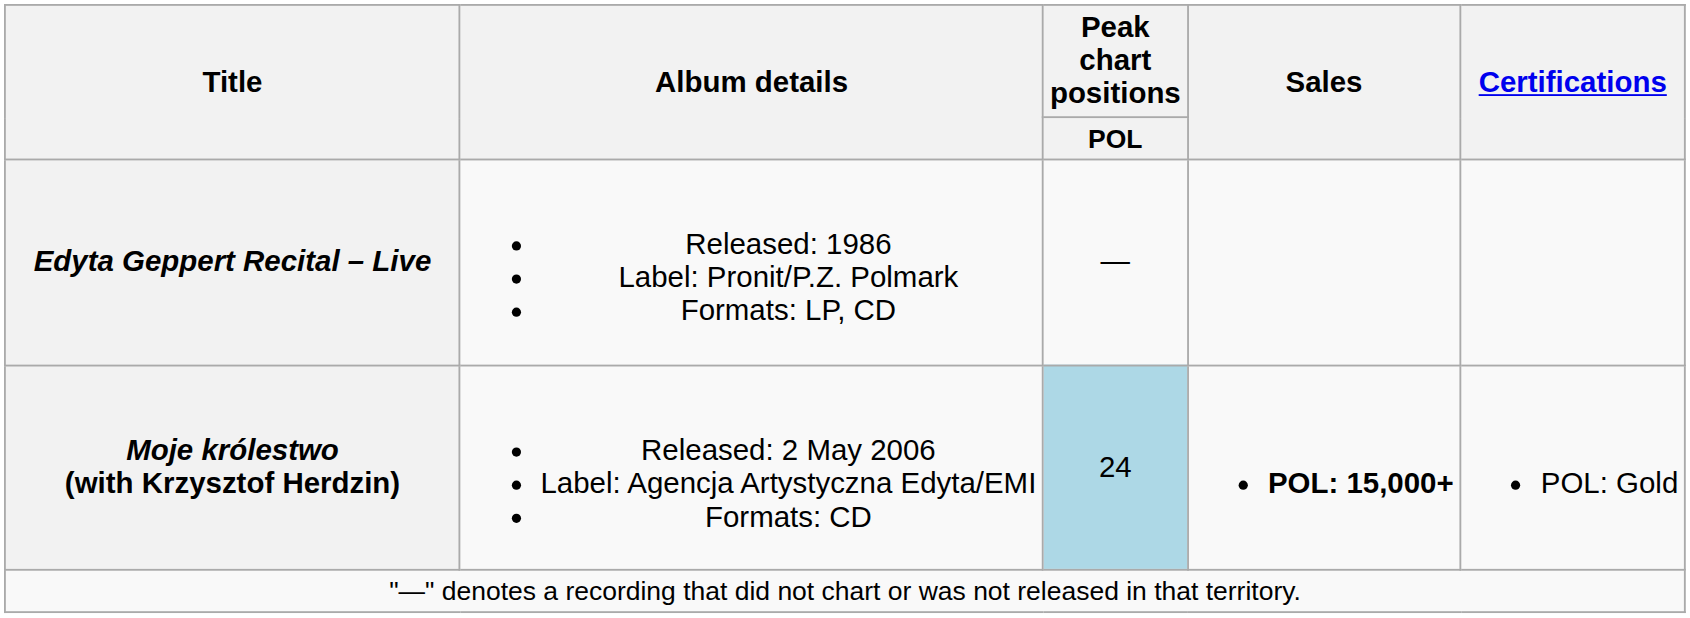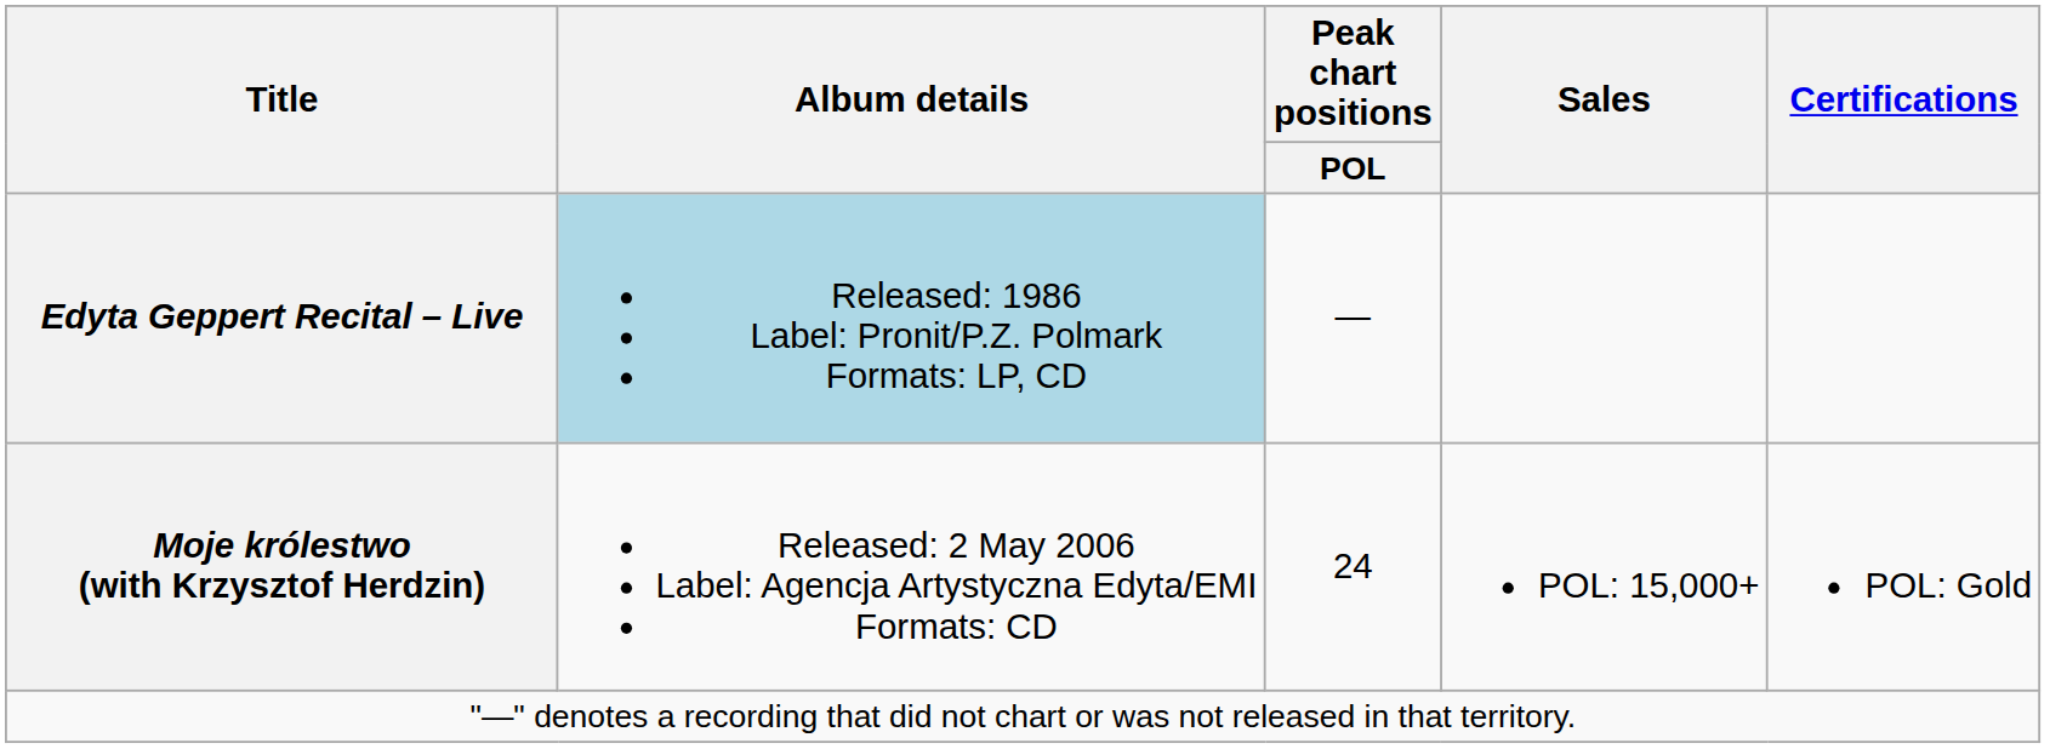Edyta Geppert Recital – Live | Album details: no background -> lightblue background
Moje królestwo (with Krzysztof Herdzin) | Peak chart positions / POL: lightblue background -> no background
Moje królestwo (with Krzysztof Herdzin) | Sales: bold -> normal
